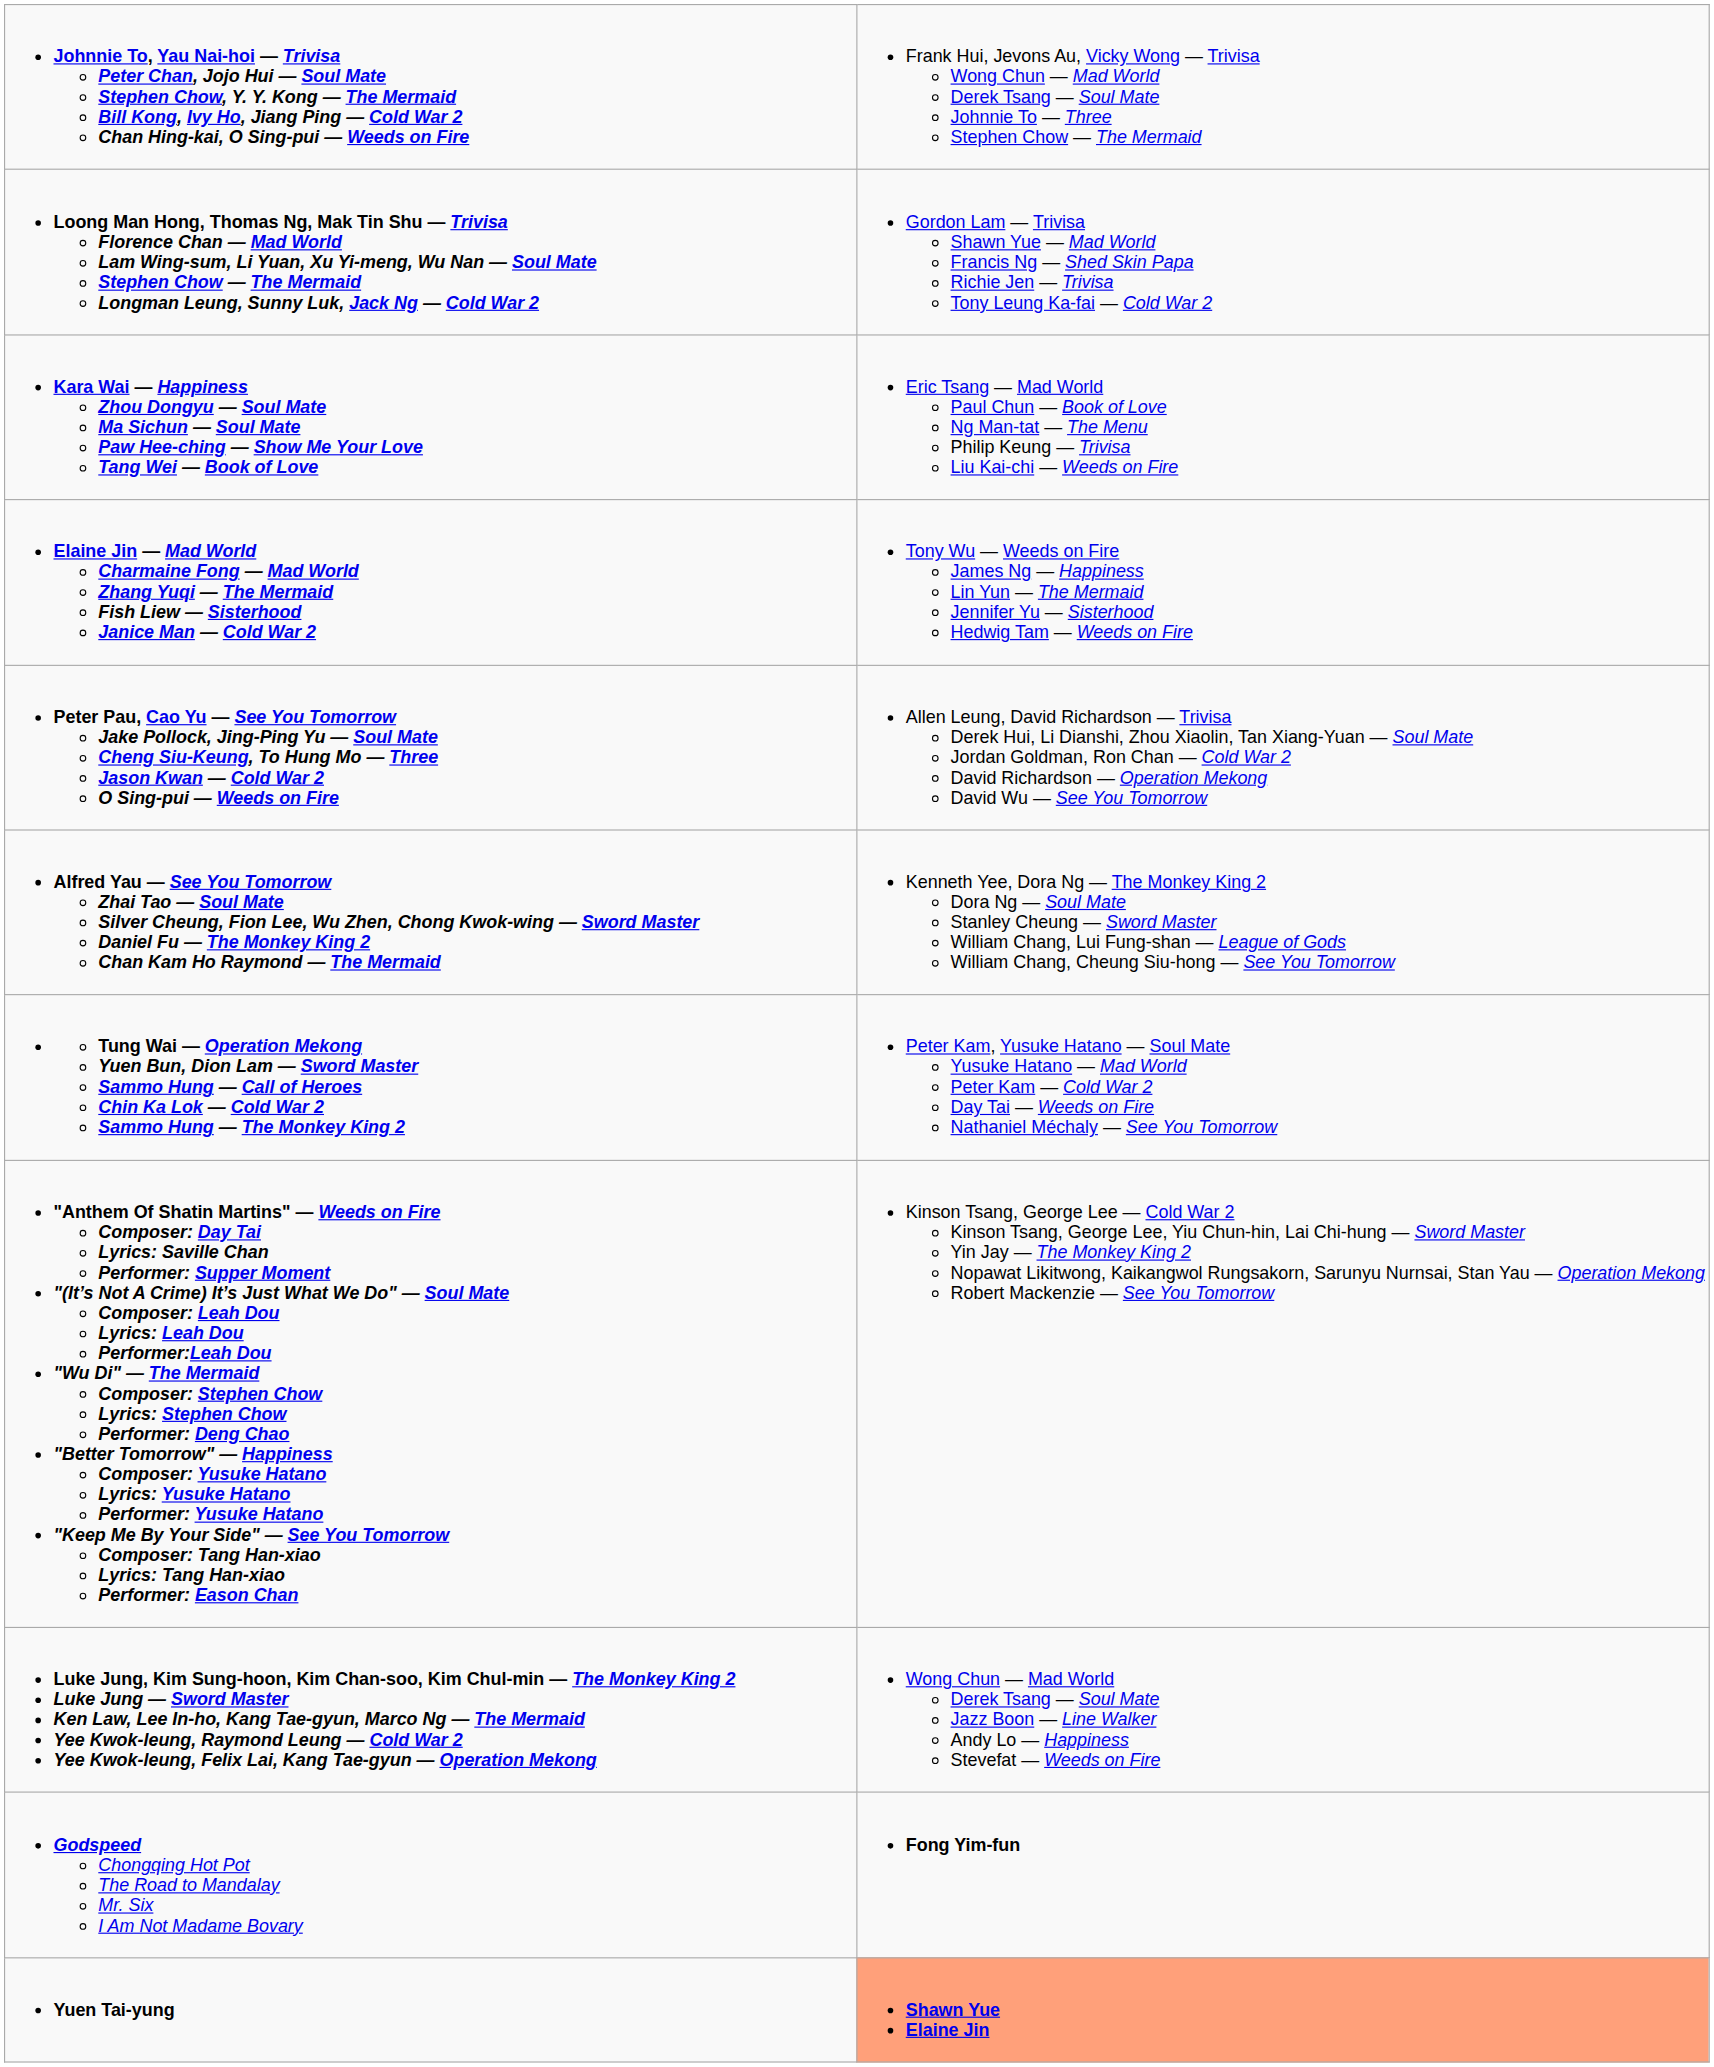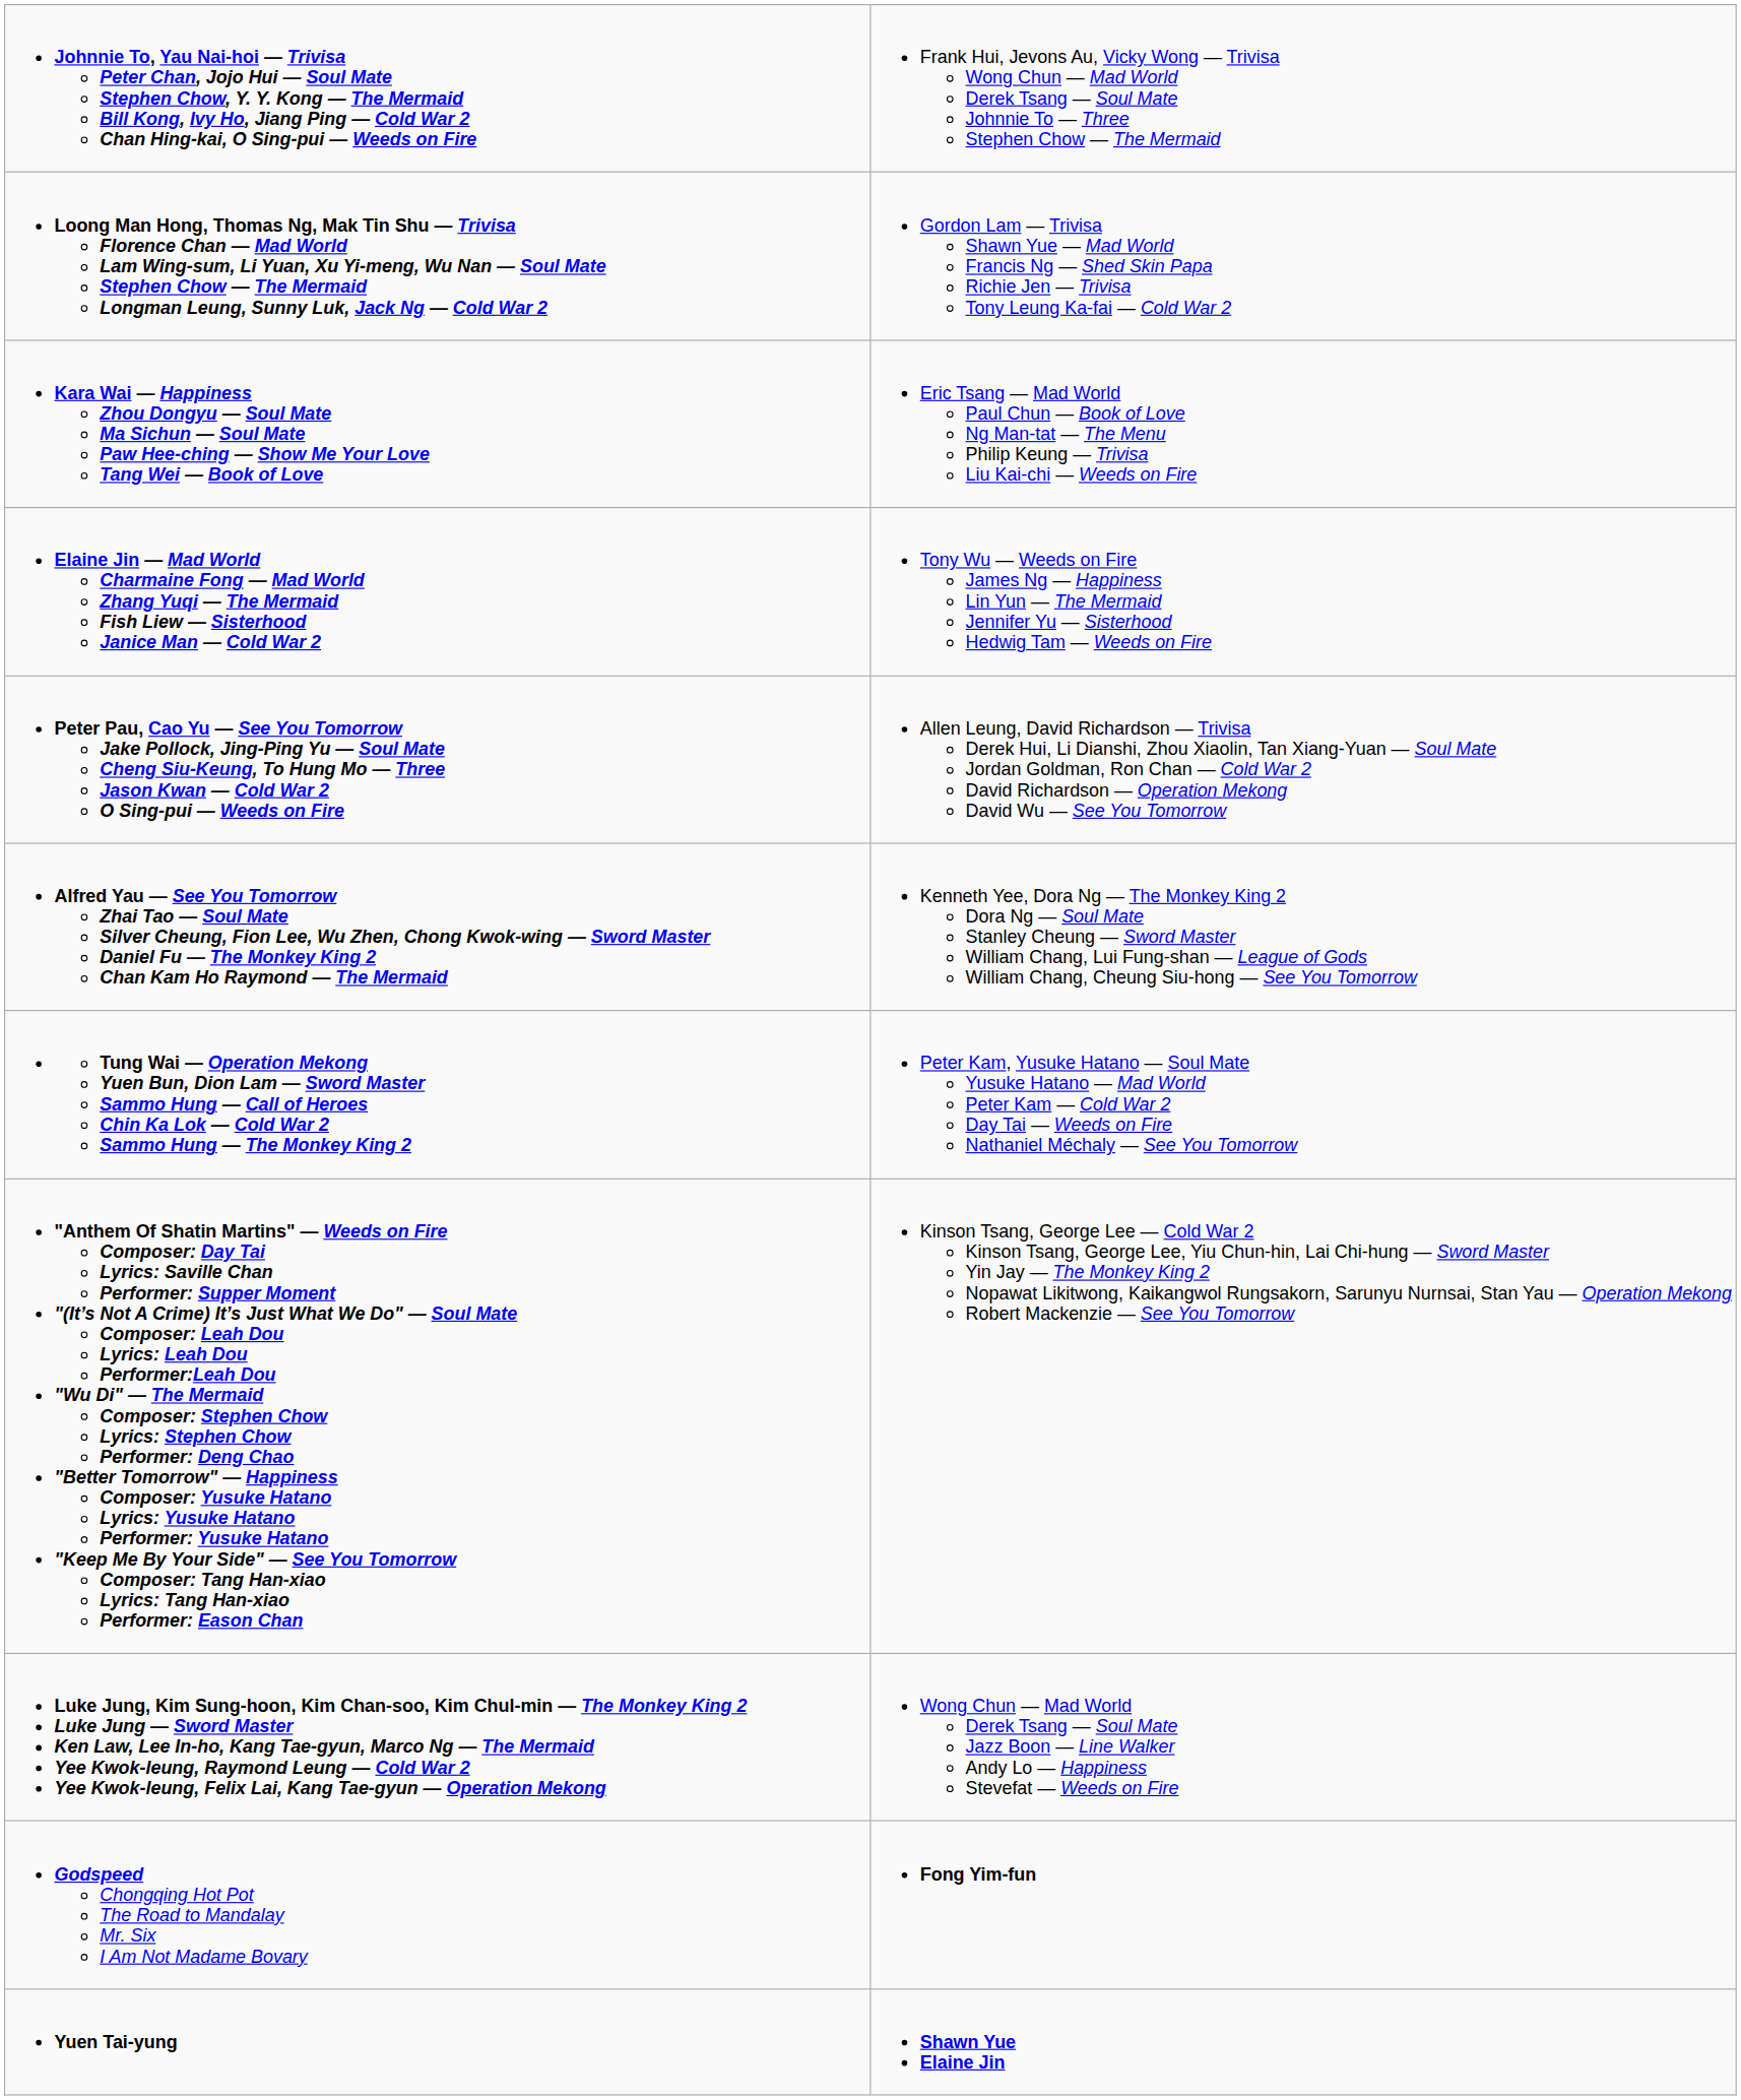Yuen Tai-yung | column 2: lightsalmon background -> no background
